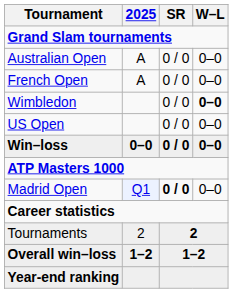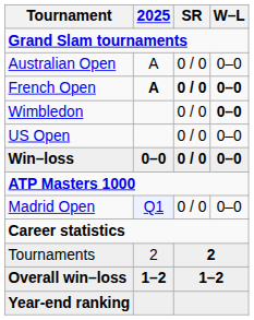French Open | 2025: normal -> bold
French Open | SR: normal -> bold
French Open | W–L: normal -> bold
Madrid Open | SR: bold -> normal
